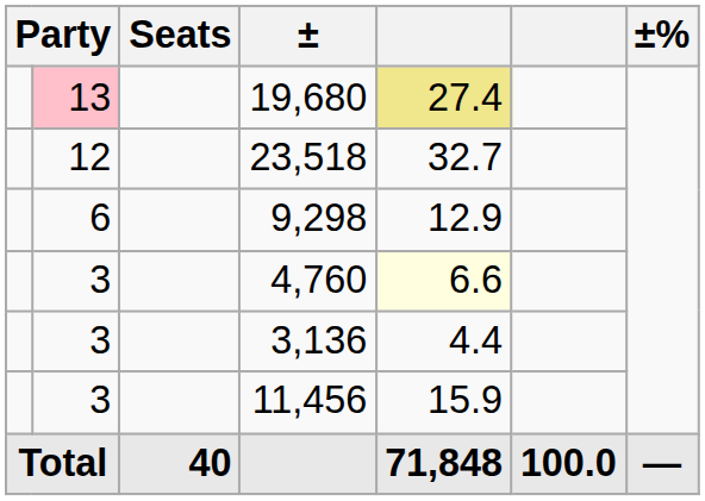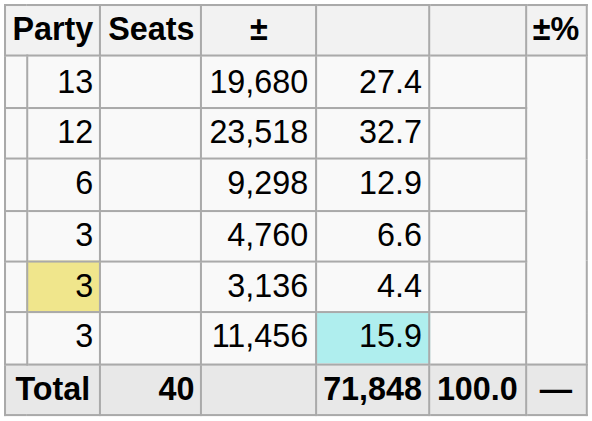19,680 | column 2: pink background -> no background
19,680 | column 5: khaki background -> no background
4,760 | column 5: lightyellow background -> no background
3,136 | column 2: no background -> khaki background
11,456 | column 5: no background -> paleturquoise background
